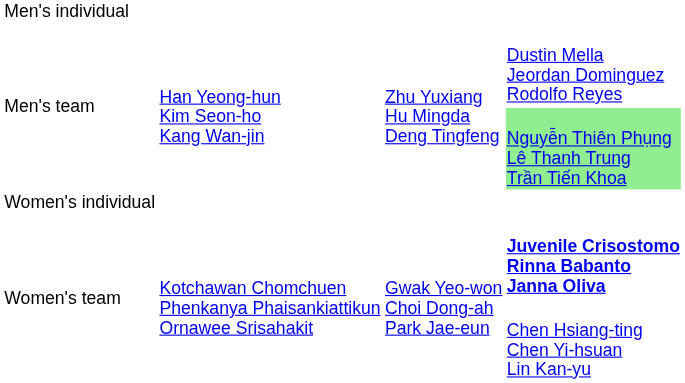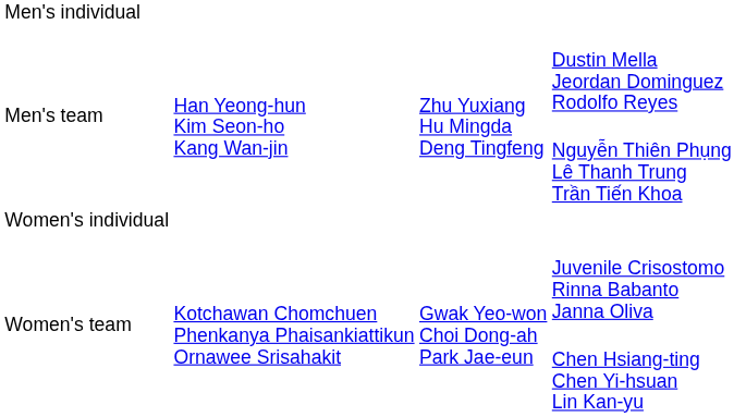Nguyễn Thiên Phụng Lê Thanh Trung Trần Tiến Khoa | column 4: lightgreen background -> no background
Juvenile Crisostomo Rinna Babanto Janna Oliva | column 4: bold -> normal
